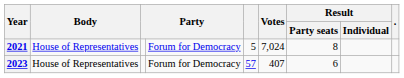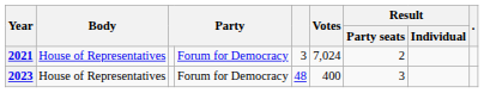2021 | column 5: 5 -> 3
2021 | Result / Party seats: 8 -> 2
2023 | column 5: 57 -> 48
2023 | Votes: 407 -> 400
2023 | Result / Party seats: 6 -> 3
